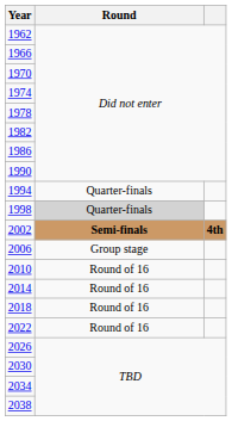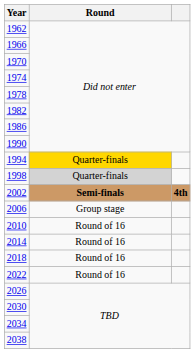1994 | Round: no background -> gold background
